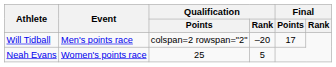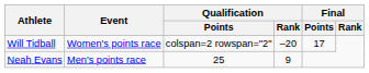Will Tidball | Event: Men's points race -> Women's points race
Neah Evans | Event: Women's points race -> Men's points race
Neah Evans | Qualification / Rank: 5 -> 9
